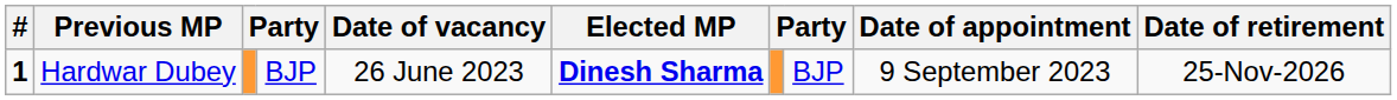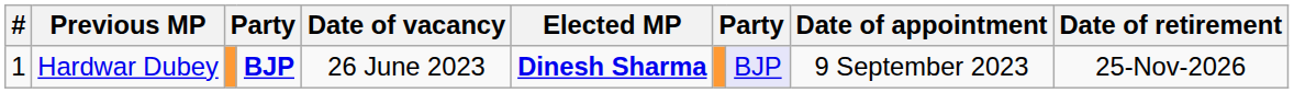Hardwar Dubey | #: bold -> normal
Hardwar Dubey | column 4: normal -> bold
Hardwar Dubey | column 8: no background -> lavender background
